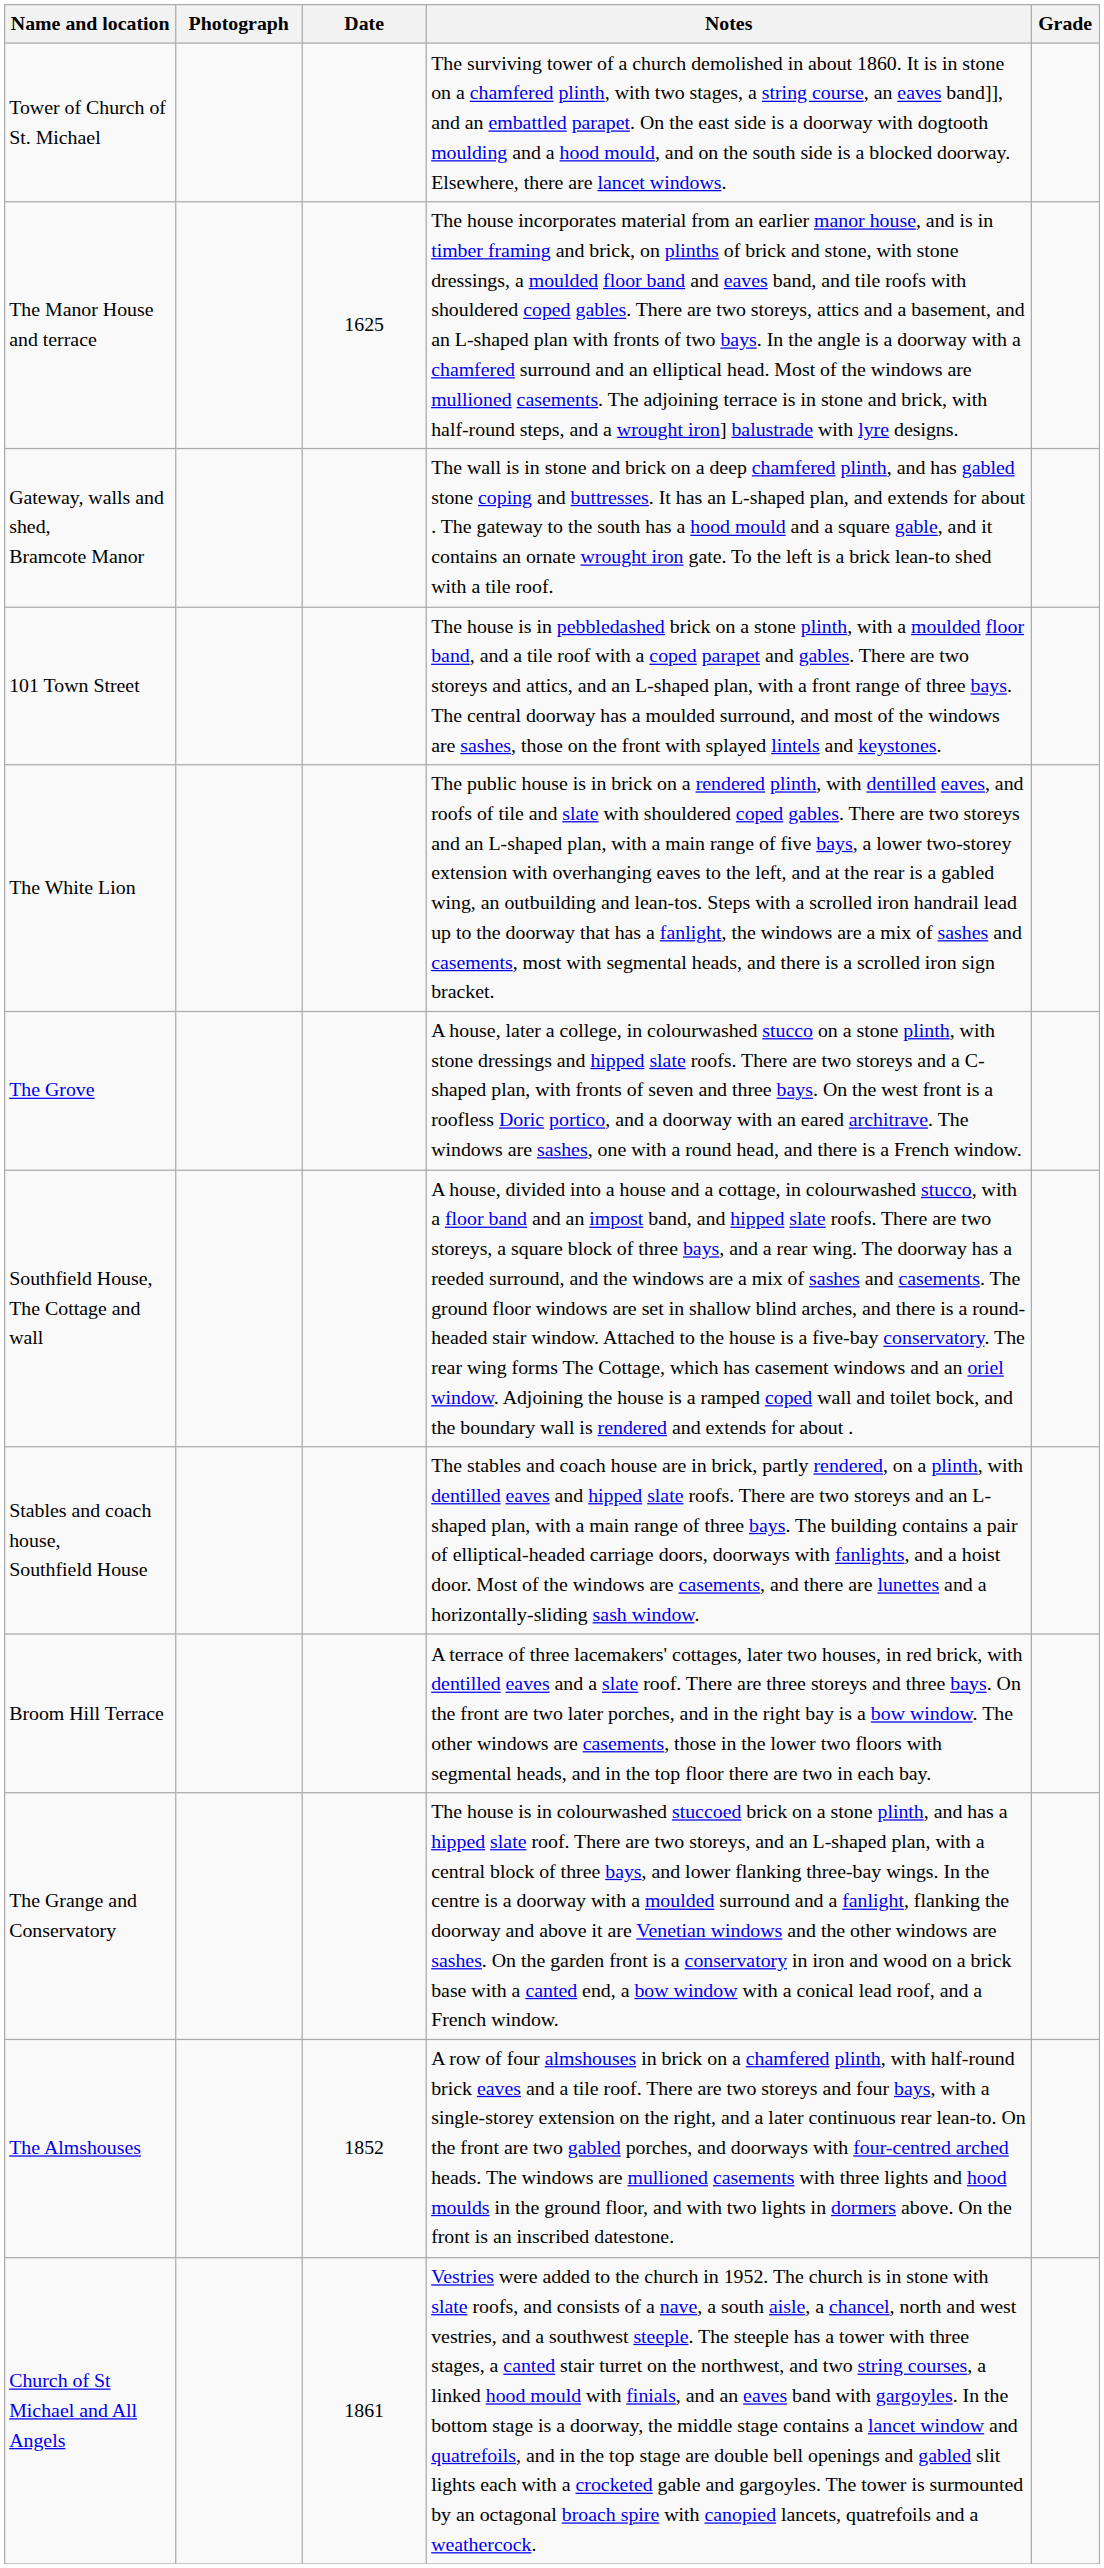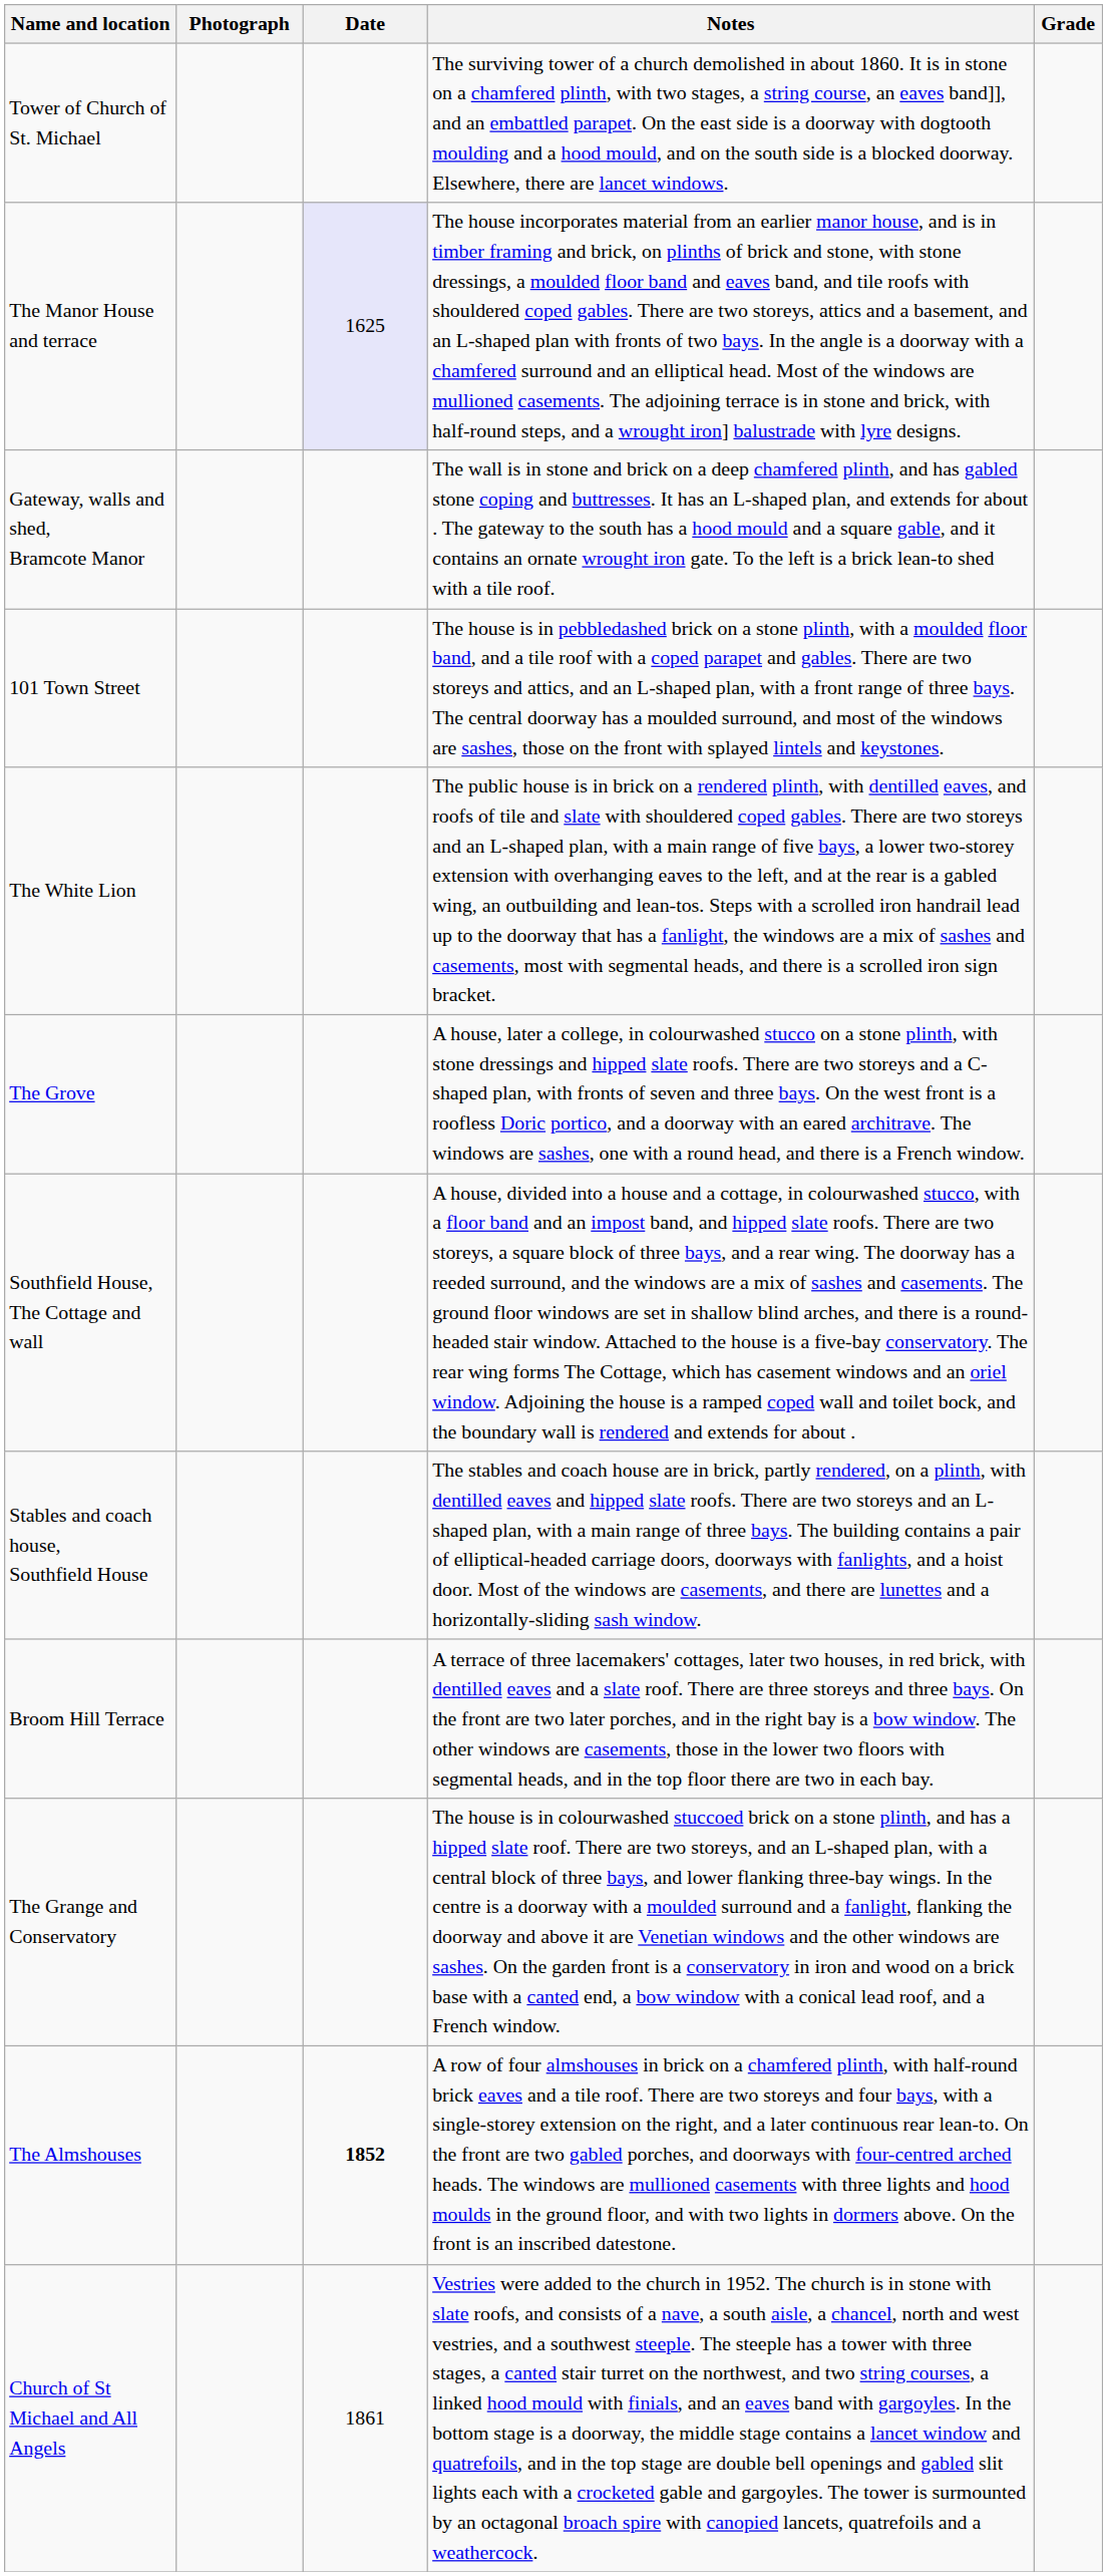The Manor House and terrace | Date: no background -> lavender background
The Almshouses | Date: normal -> bold
